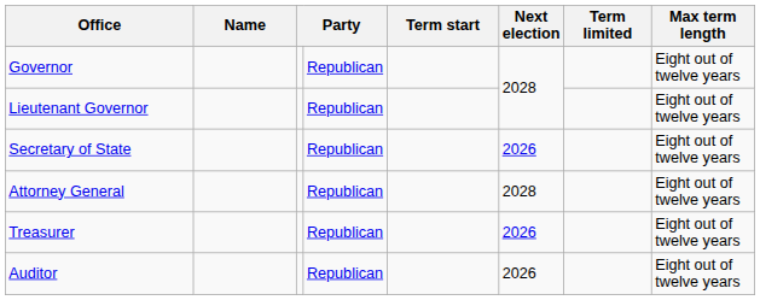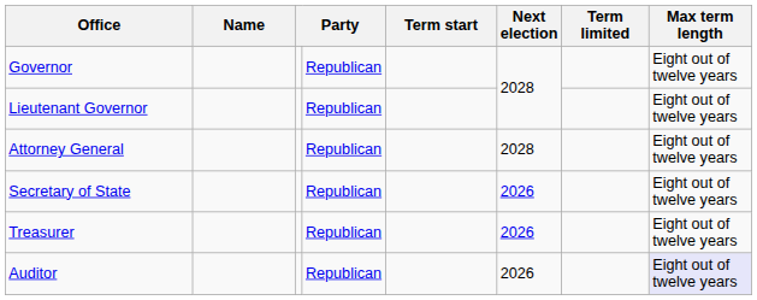rows swapped: Secretary of State <-> Attorney General
Auditor | Max term length: no background -> lavender background
